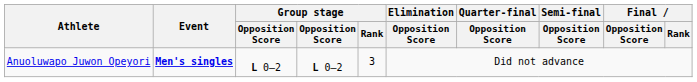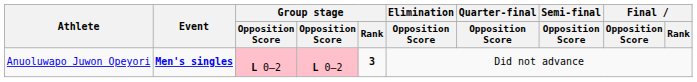Anuoluwapo Juwon Opeyori | column 3: no background -> pink background
Anuoluwapo Juwon Opeyori | column 4: no background -> pink background
Anuoluwapo Juwon Opeyori | Group stage / Rank: normal -> bold
